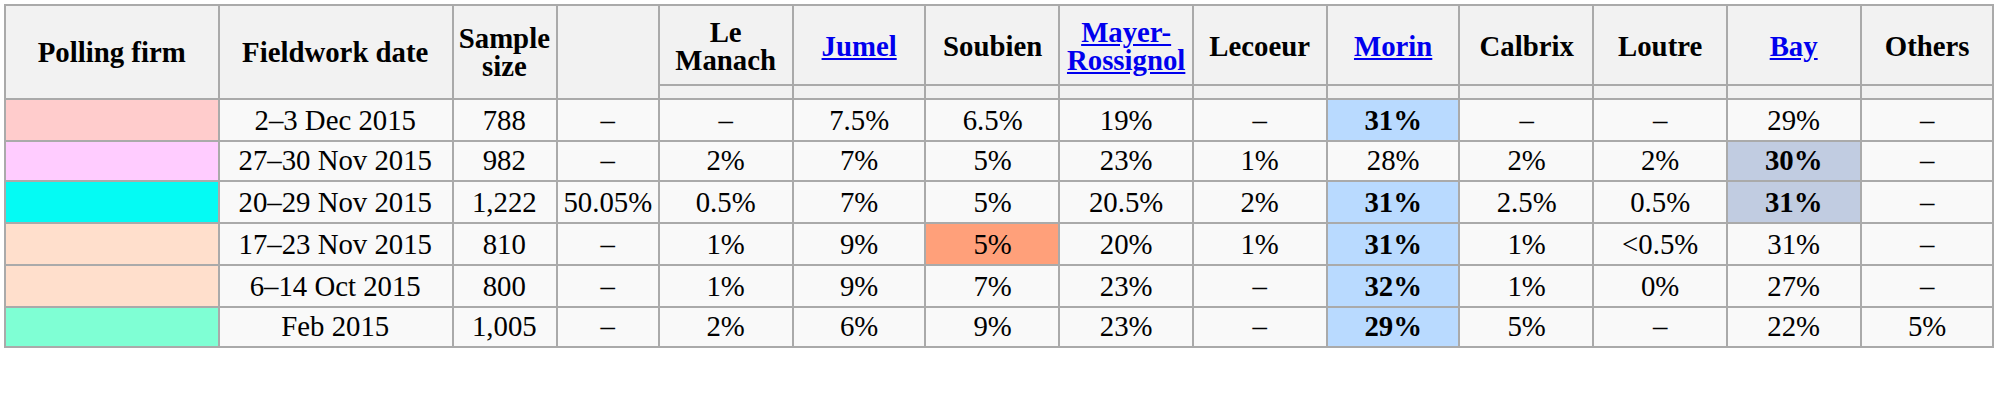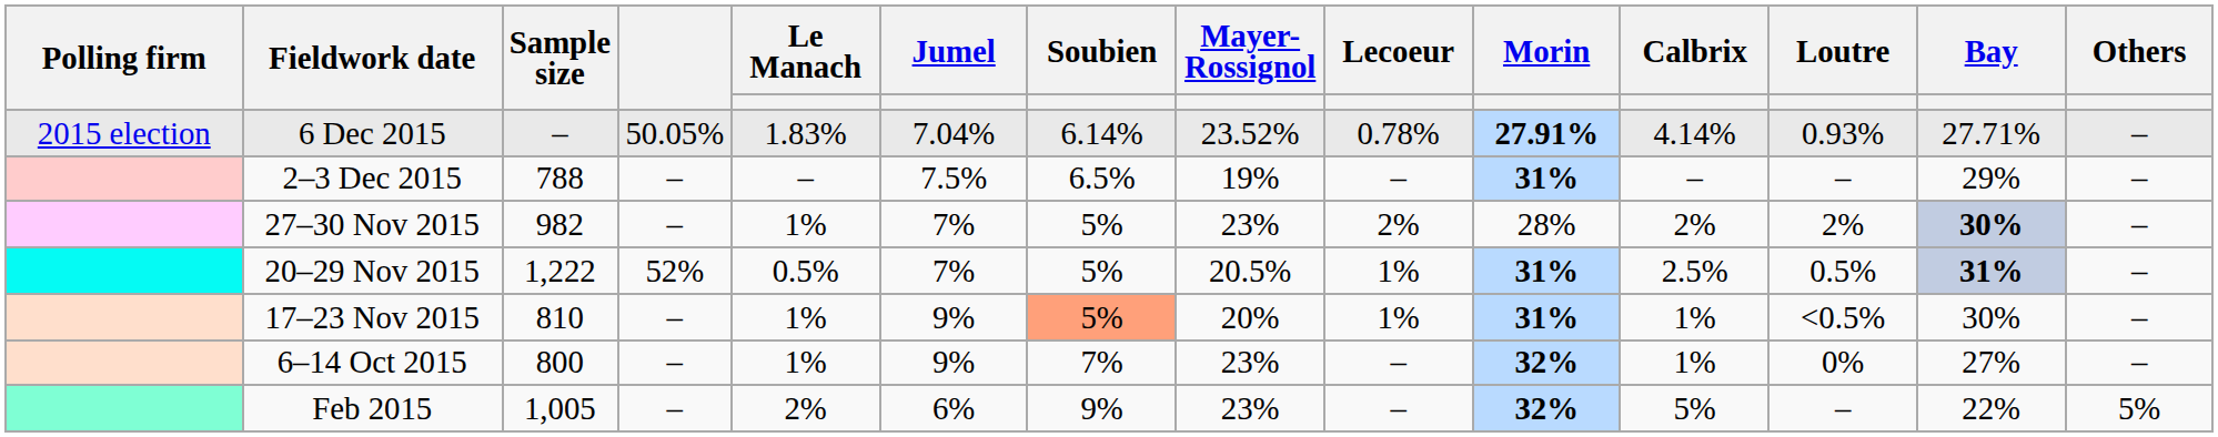+ row: 2015 election | 6 Dec 2015 | – | 50.05% | 1.83% | 7.04% | 6.14% | 23.52% | 0.78% | 27.91% | 4.14% | 0.93% | 27.71% | –
27–30 Nov 2015 | Le Manach: 2% -> 1%
27–30 Nov 2015 | Lecoeur: 1% -> 2%
20–29 Nov 2015 | column 4: 50.05% -> 52%
20–29 Nov 2015 | Lecoeur: 2% -> 1%
17–23 Nov 2015 | Bay: 31% -> 30%
Feb 2015 | Morin: 29% -> 32%
